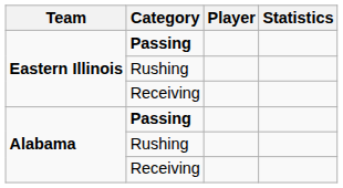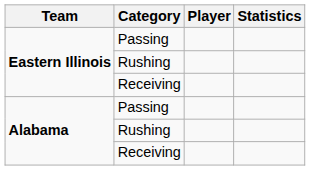Eastern Illinois / Passing | Category: bold -> normal
Alabama / Passing | Category: bold -> normal
